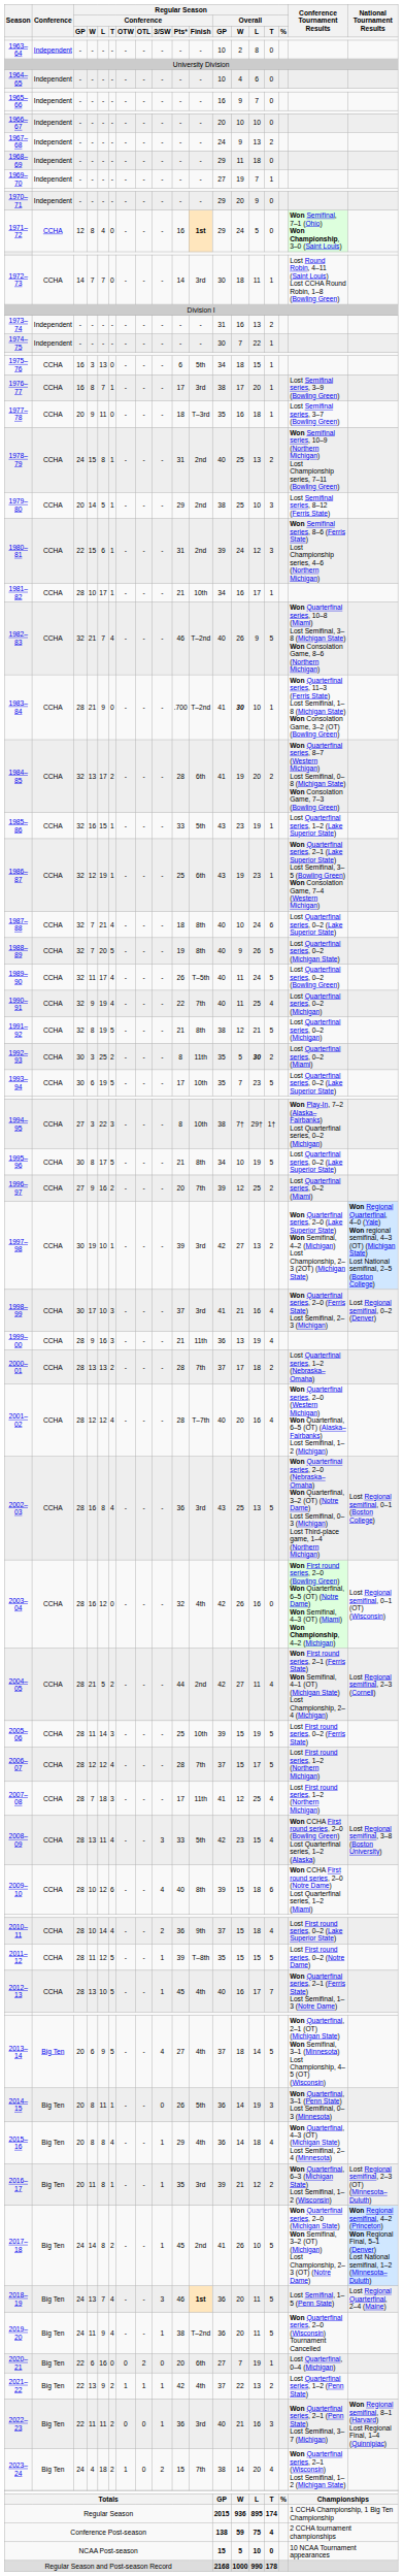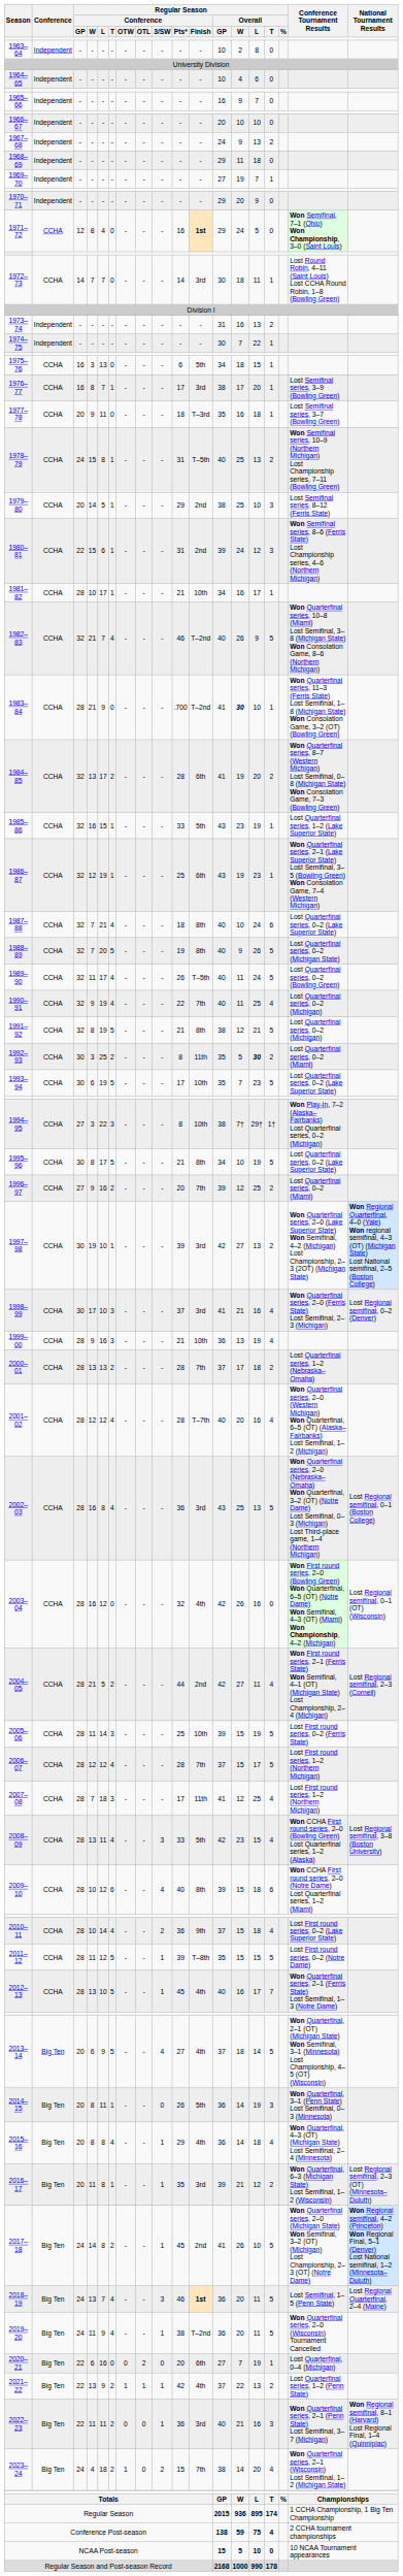1978–79 | Regular Season / Conference / Finish: 2nd -> T–5th
1999–00 | Regular Season / Conference / Finish: 11th -> 10th
